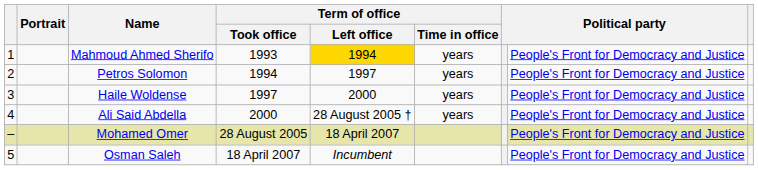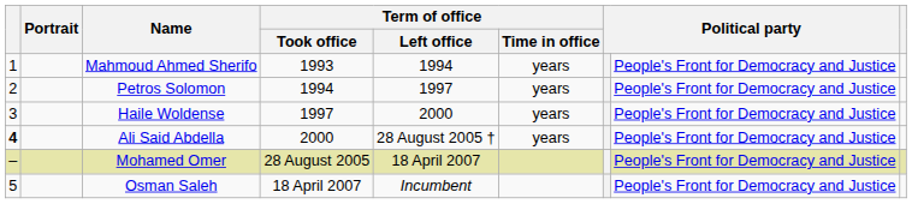Mahmoud Ahmed Sherifo | Term of office / Left office: gold background -> no background
Ali Said Abdella | column 1: normal -> bold
